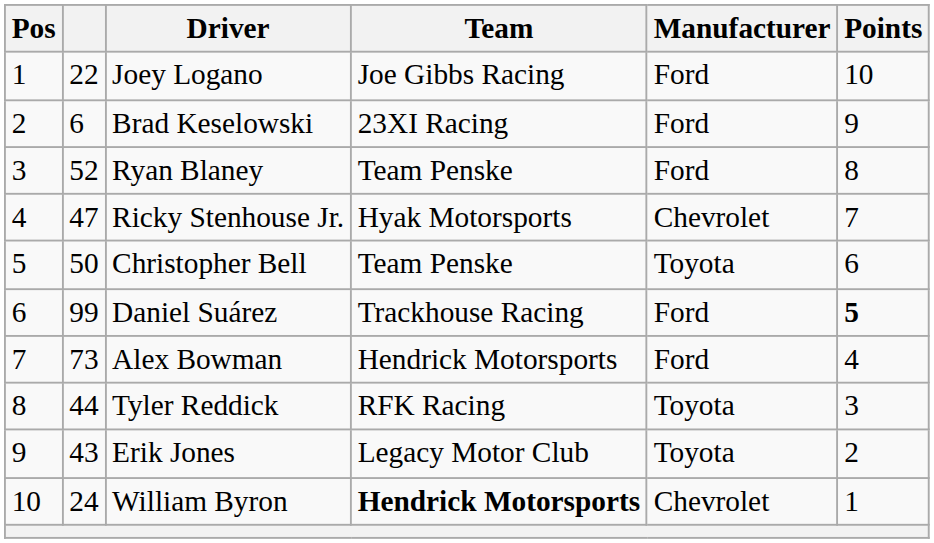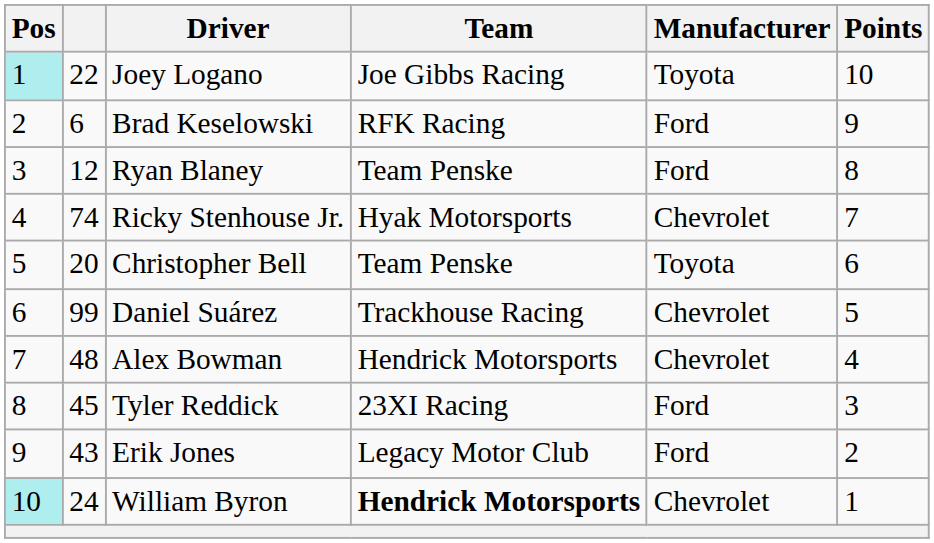Joey Logano | Pos: no background -> paleturquoise background
Joey Logano | Manufacturer: Ford -> Toyota
Brad Keselowski | Team: 23XI Racing -> RFK Racing
Ryan Blaney | column 2: 52 -> 12
Ricky Stenhouse Jr. | column 2: 47 -> 74
Christopher Bell | column 2: 50 -> 20
Daniel Suárez | Manufacturer: Ford -> Chevrolet
Daniel Suárez | Points: bold -> normal
Alex Bowman | column 2: 73 -> 48
Alex Bowman | Manufacturer: Ford -> Chevrolet
Tyler Reddick | column 2: 44 -> 45
Tyler Reddick | Team: RFK Racing -> 23XI Racing
Tyler Reddick | Manufacturer: Toyota -> Ford
Erik Jones | Manufacturer: Toyota -> Ford
William Byron | Pos: no background -> paleturquoise background
